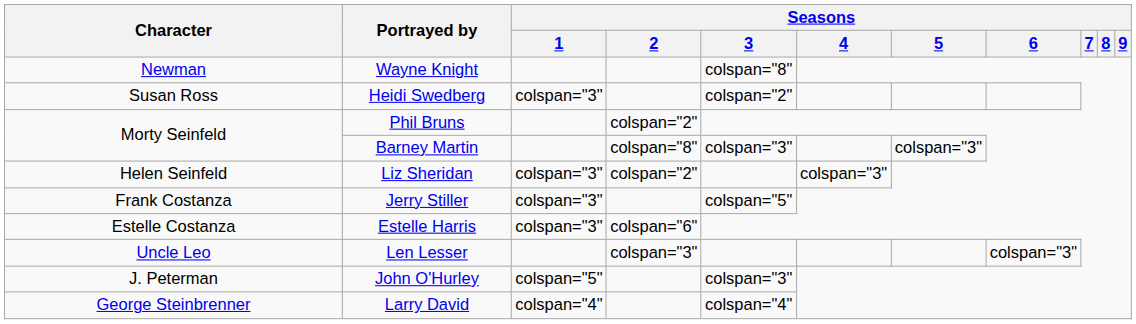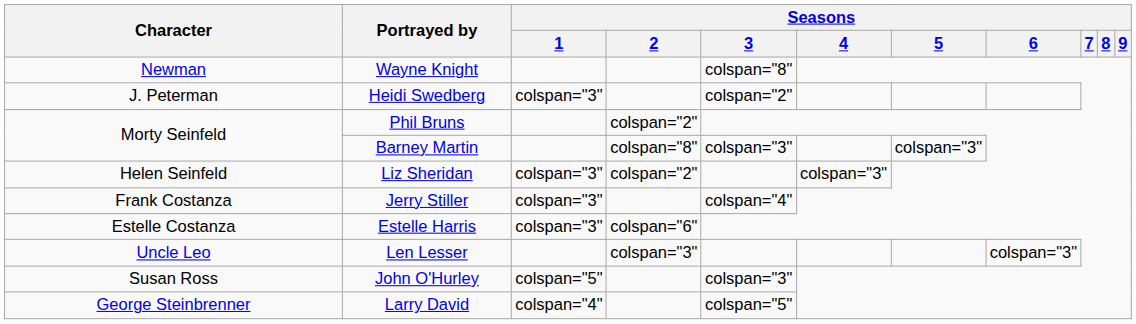Heidi Swedberg | Character: Susan Ross -> J. Peterman
Jerry Stiller | Seasons / 3: colspan="5" -> colspan="4"
John O'Hurley | Character: J. Peterman -> Susan Ross
Larry David | Seasons / 3: colspan="4" -> colspan="5"
